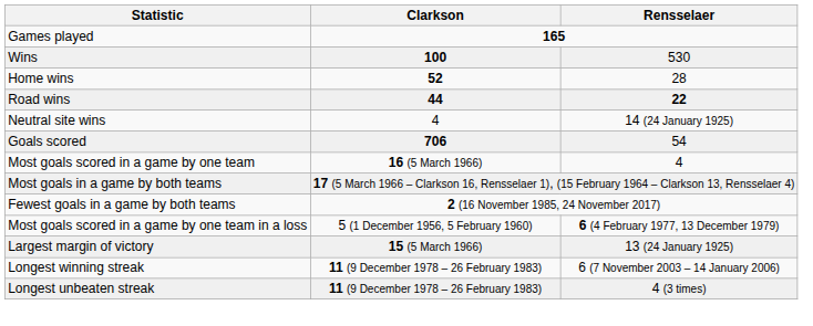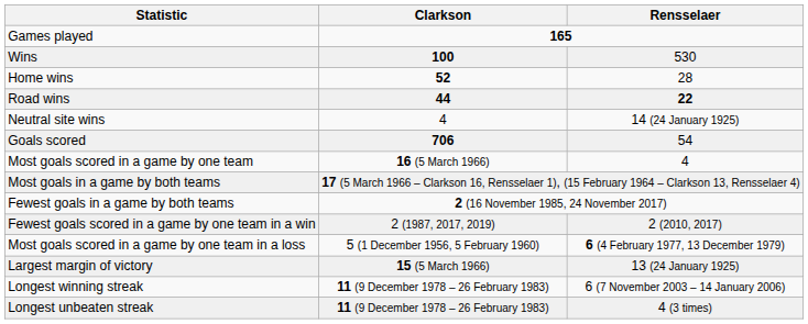+ row: Fewest goals scored in a game by one team in a win | 2 (1987, 2017, 2019) | 2 (2010, 2017)
